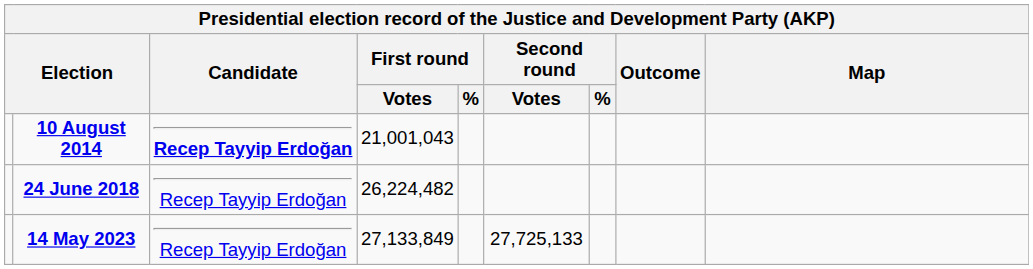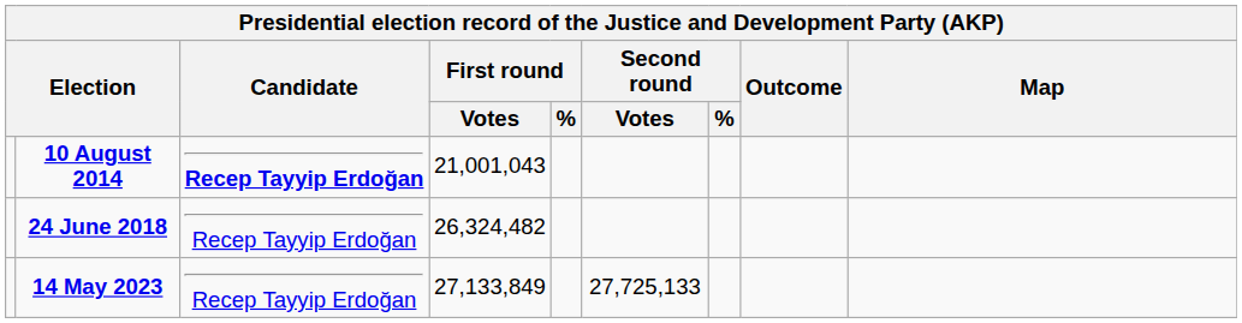24 June 2018 | First round / Votes: 26,224,482 -> 26,324,482
